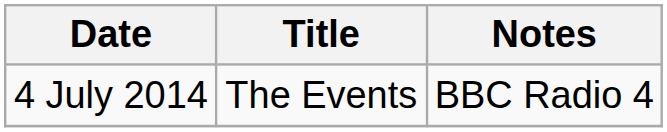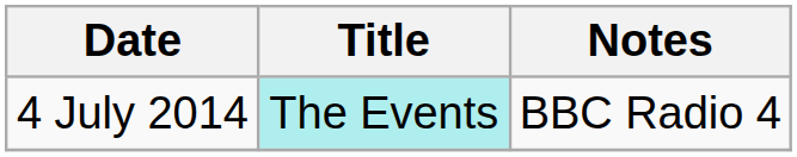4 July 2014 | Title: no background -> paleturquoise background
